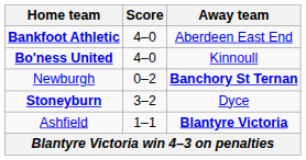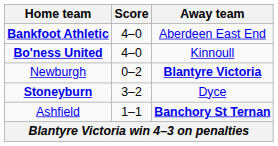Newburgh | Away team: Banchory St Ternan -> Blantyre Victoria
Ashfield | Away team: Blantyre Victoria -> Banchory St Ternan
